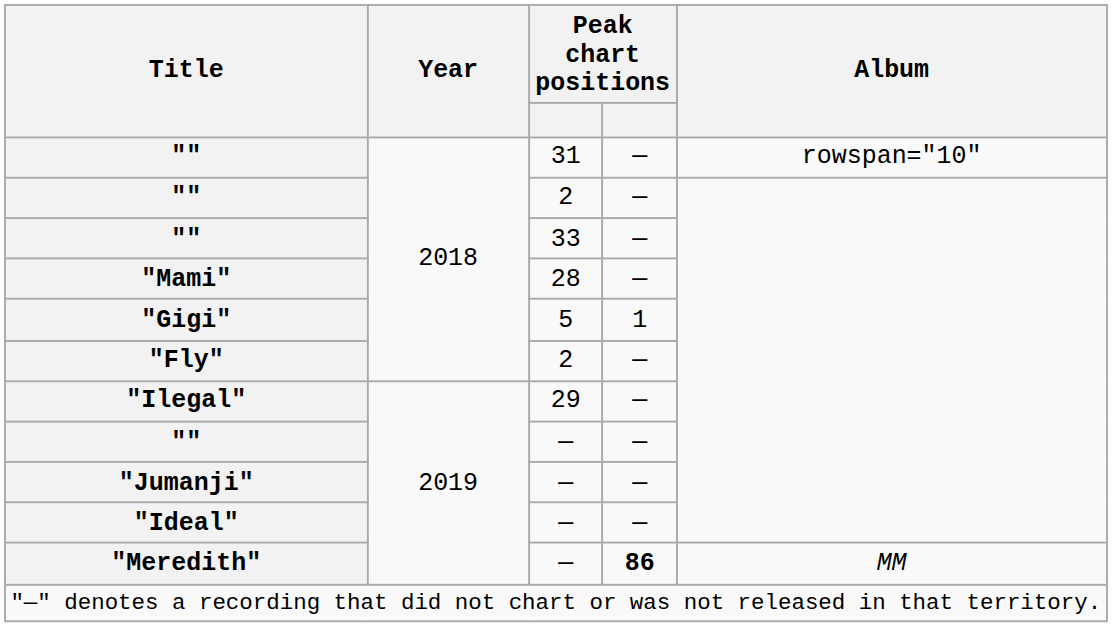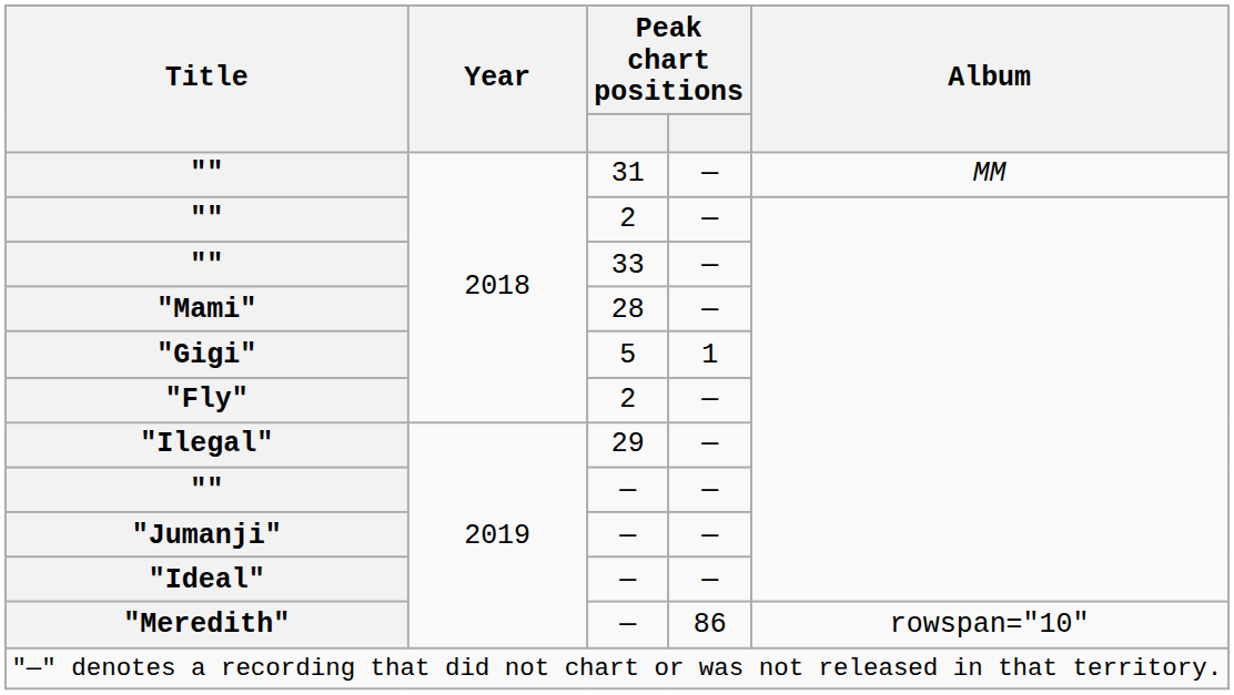"" / 31 | Album: rowspan="10" -> MM
"Meredith" | column 4: bold -> normal
"Meredith" | Album: MM -> rowspan="10"
